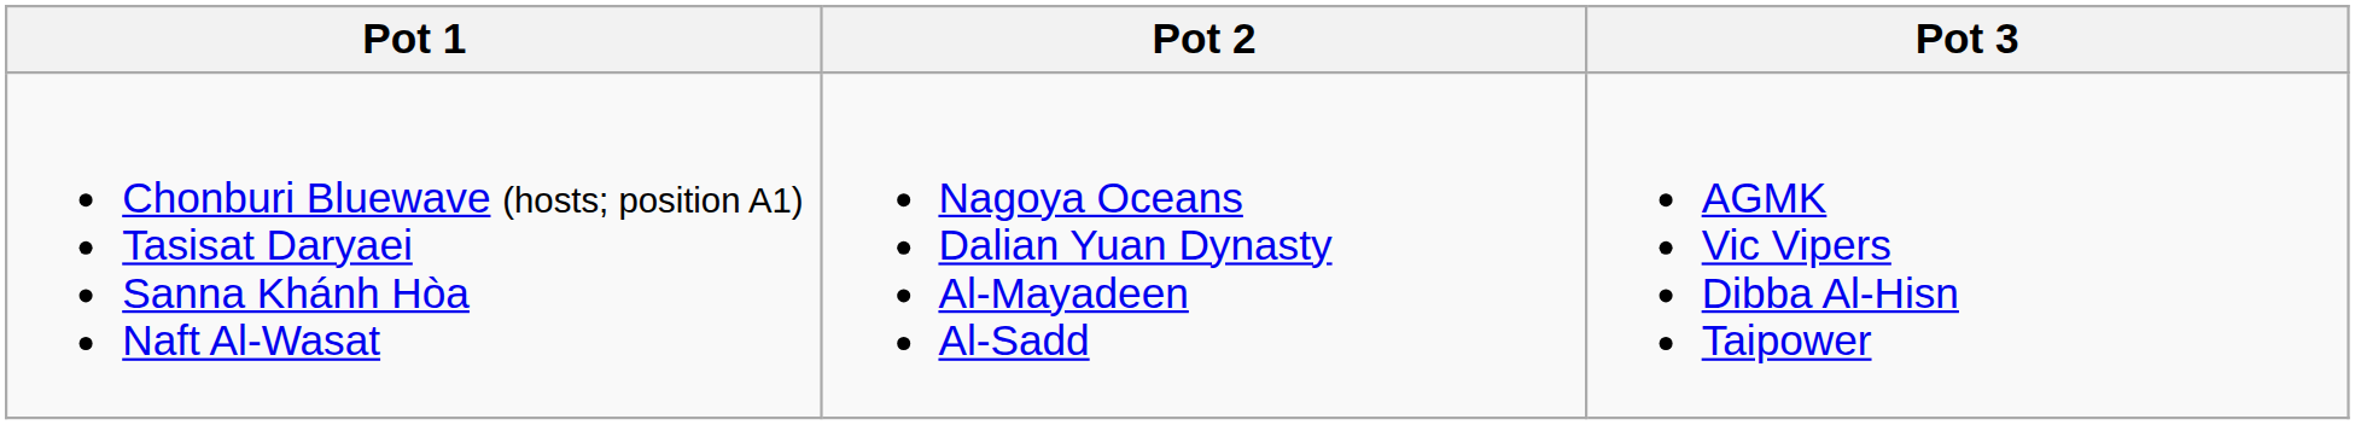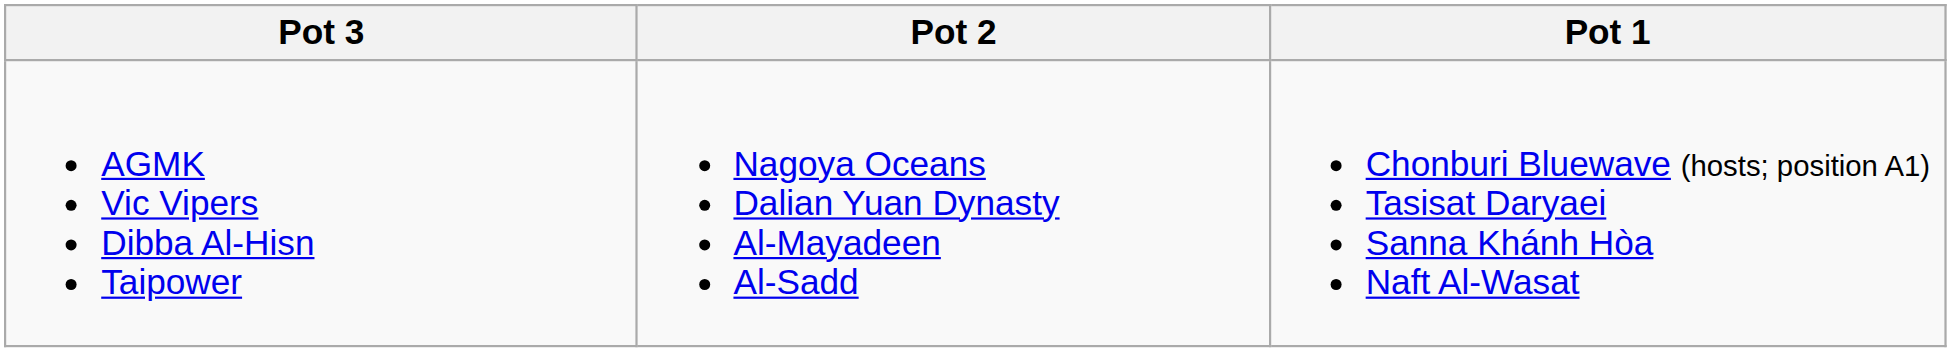columns swapped: Pot 1 <-> Pot 3
